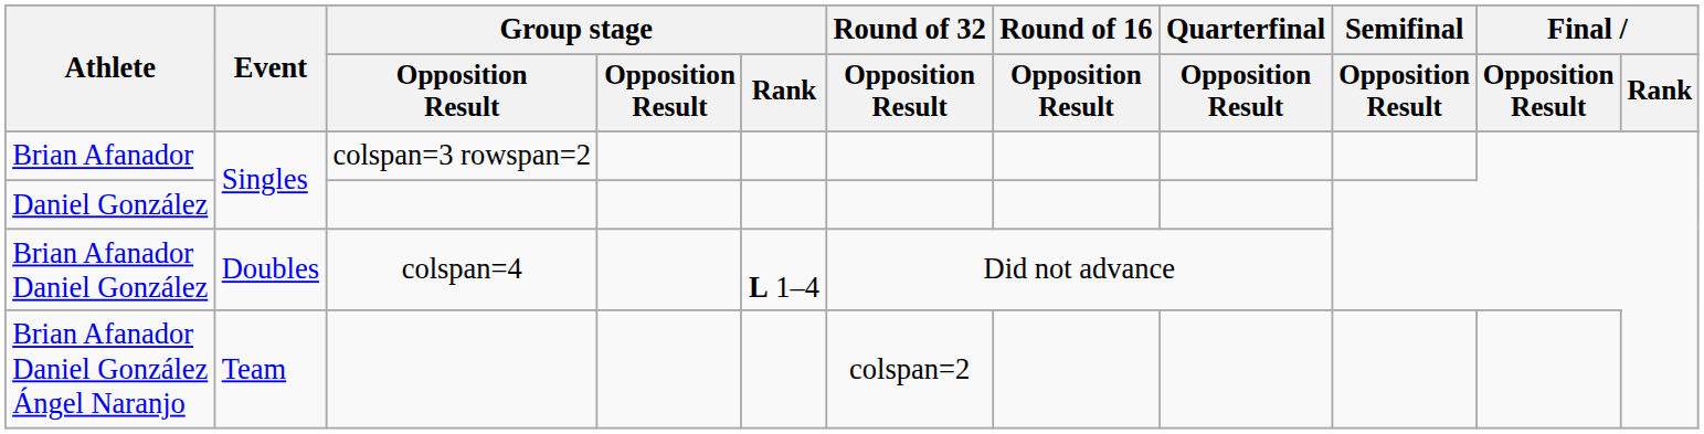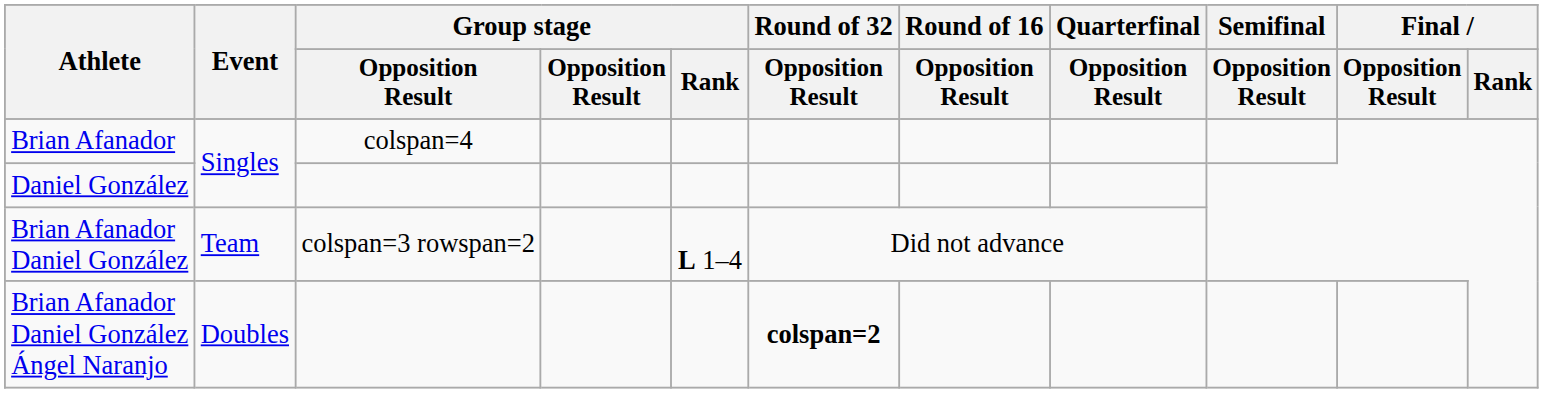Brian Afanador | column 3: colspan=3 rowspan=2 -> colspan=4
Brian Afanador Daniel González | Event: Doubles -> Team
Brian Afanador Daniel González | column 3: colspan=4 -> colspan=3 rowspan=2
Brian Afanador Daniel González Ángel Naranjo | Event: Team -> Doubles
Brian Afanador Daniel González Ángel Naranjo | Round of 32 / Opposition Result: normal -> bold
